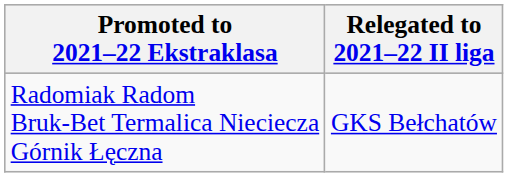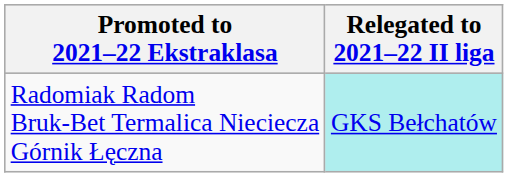Radomiak Radom Bruk-Bet Termalica Nieciecza Górnik Łęczna | Relegated to 2021–22 II liga: no background -> paleturquoise background
